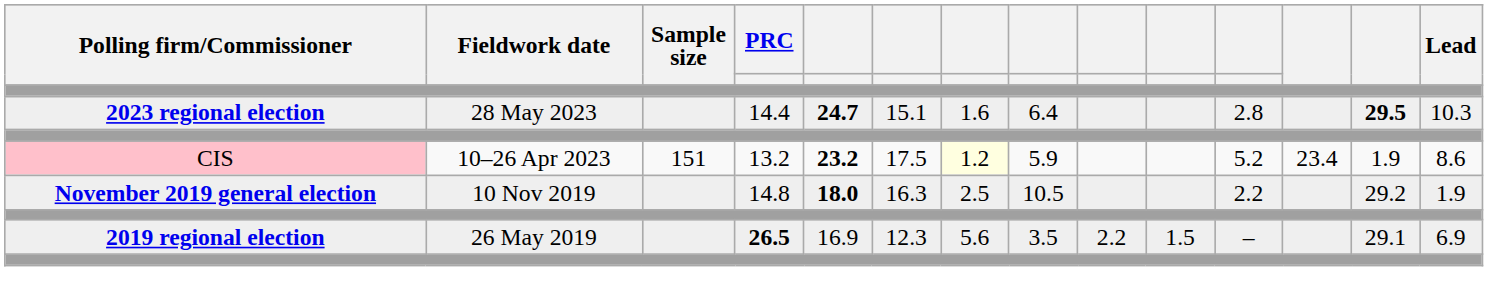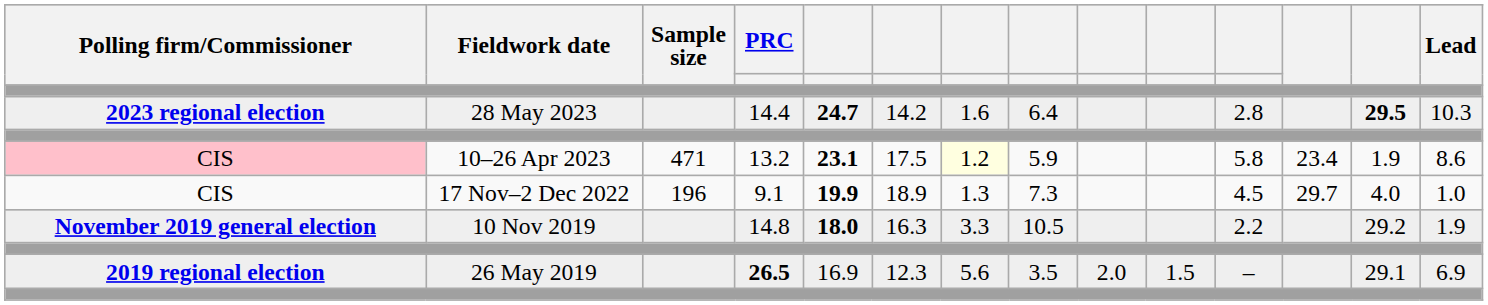28 May 2023 | column 6: 15.1 -> 14.2
10–26 Apr 2023 | Sample size: 151 -> 471
10–26 Apr 2023 | column 5: 23.2 -> 23.1
10–26 Apr 2023 | column 11: 5.2 -> 5.8
+ row: CIS | 17 Nov–2 Dec 2022 | 196 | 9.1 | 19.9 | 18.9 | 1.3 | 7.3 | 4.5 | 29.7 | 4.0 | 1.0
10 Nov 2019 | column 7: 2.5 -> 3.3
26 May 2019 | column 9: 2.2 -> 2.0
